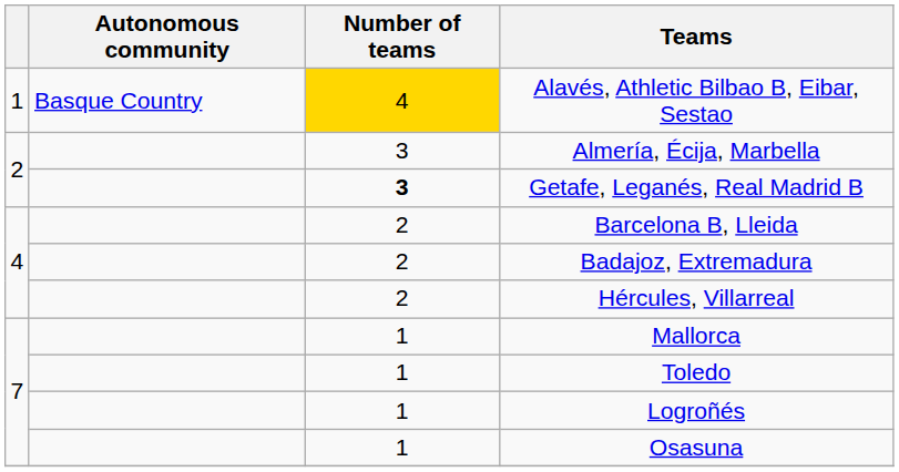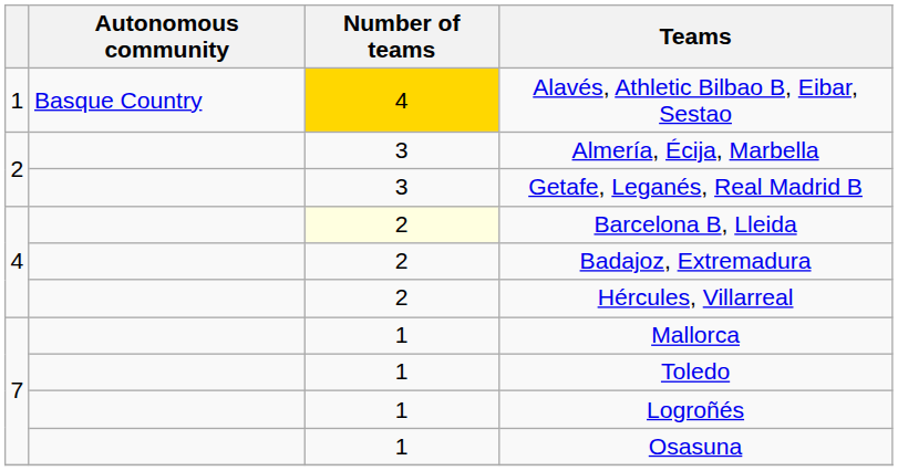Getafe, Leganés, Real Madrid B | Number of teams: bold -> normal
Barcelona B, Lleida | Number of teams: no background -> lightyellow background
